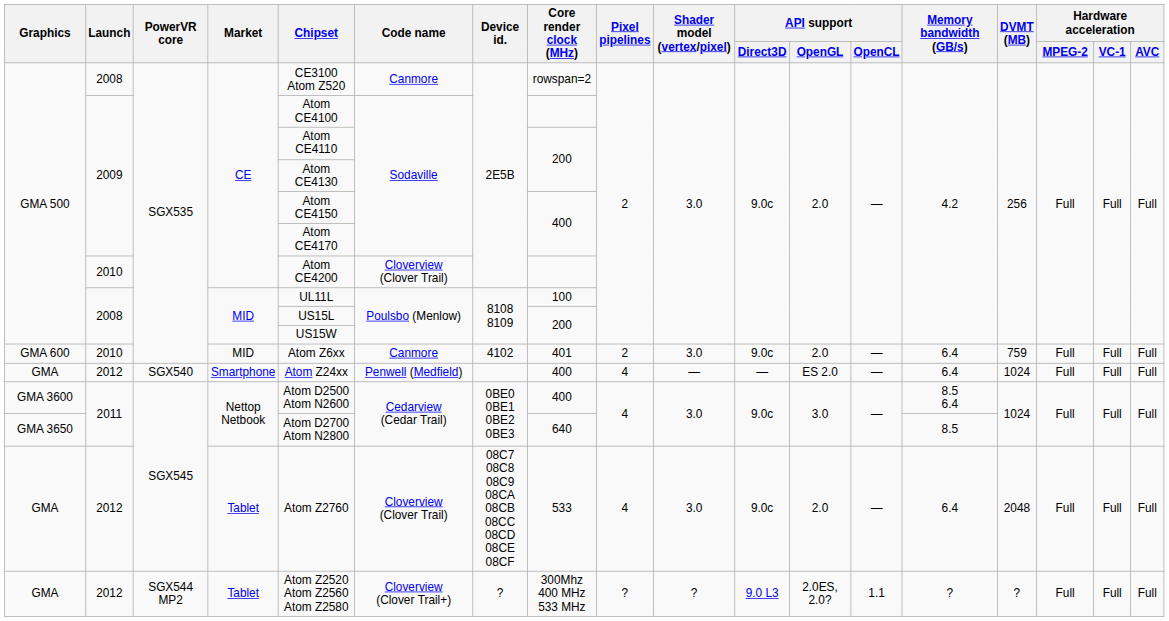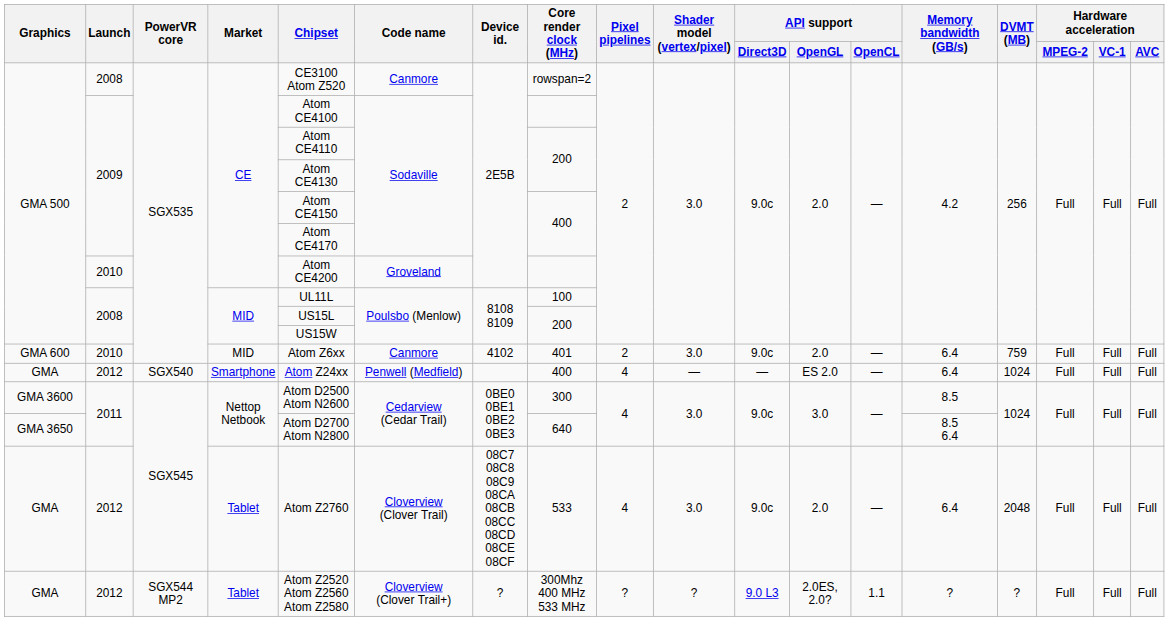GMA 500 / 2010 | Code name: Cloverview (Clover Trail) -> Groveland
GMA 3600 | Core render clock (MHz): 400 -> 300
GMA 3600 | Memory bandwidth (GB/s): 8.5 6.4 -> 8.5
GMA 3650 | Memory bandwidth (GB/s): 8.5 -> 8.5 6.4
